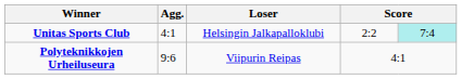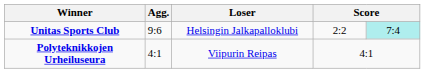Unitas Sports Club | Agg.: 4:1 -> 9:6
Polyteknikkojen Urheiluseura | Agg.: 9:6 -> 4:1
